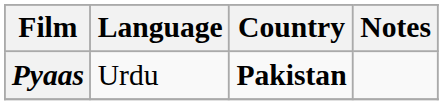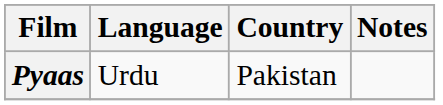Pyaas | Country: bold -> normal
